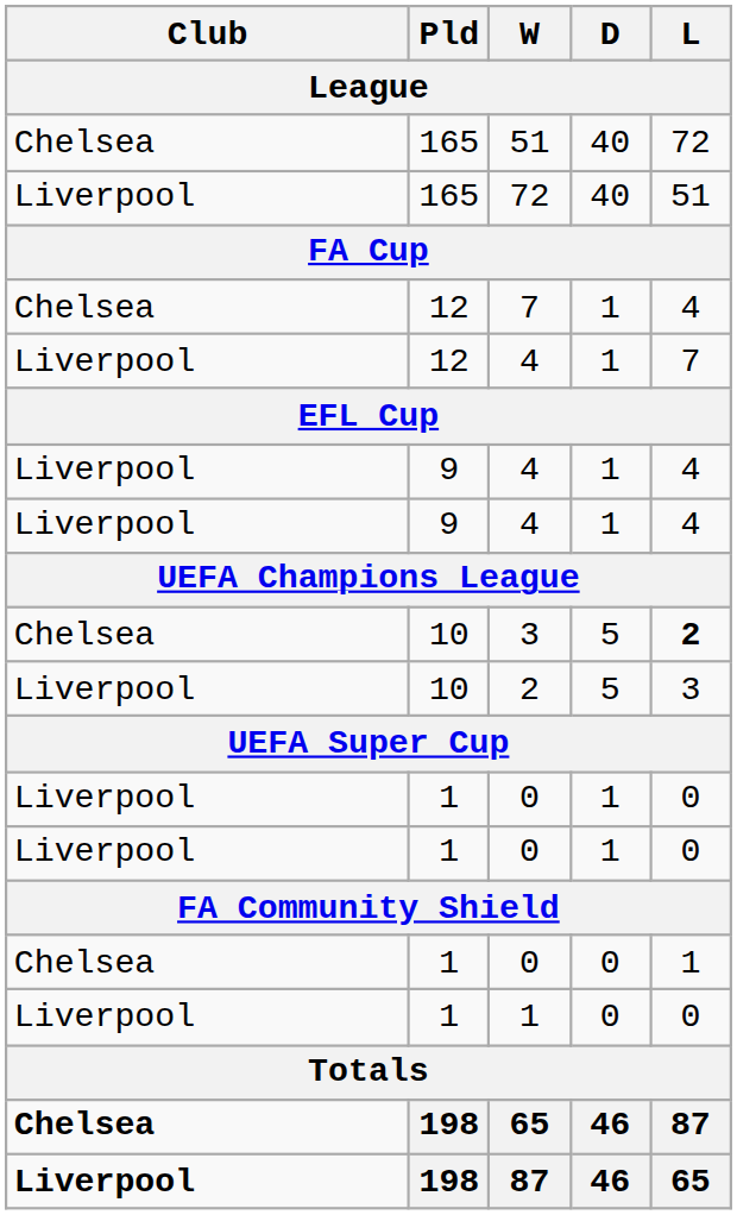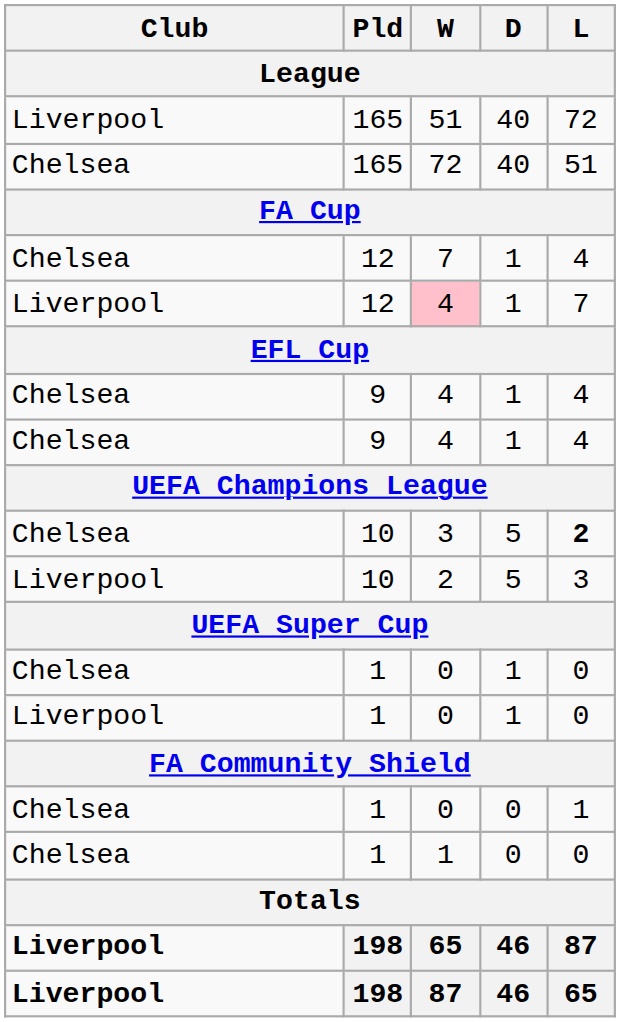row 3 | Club: Chelsea -> Liverpool
row 4 | Club: Liverpool -> Chelsea
row 7 | W: no background -> pink background
row 9 | Club: Liverpool -> Chelsea
row 10 | Club: Liverpool -> Chelsea
row 15 | Club: Liverpool -> Chelsea
row 19 | Club: Liverpool -> Chelsea
row 21 | Club: Chelsea -> Liverpool
